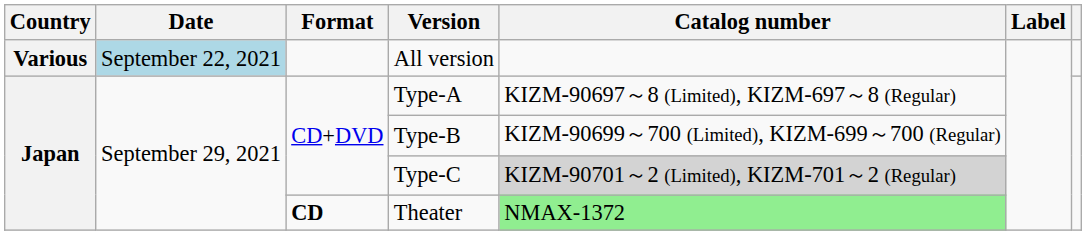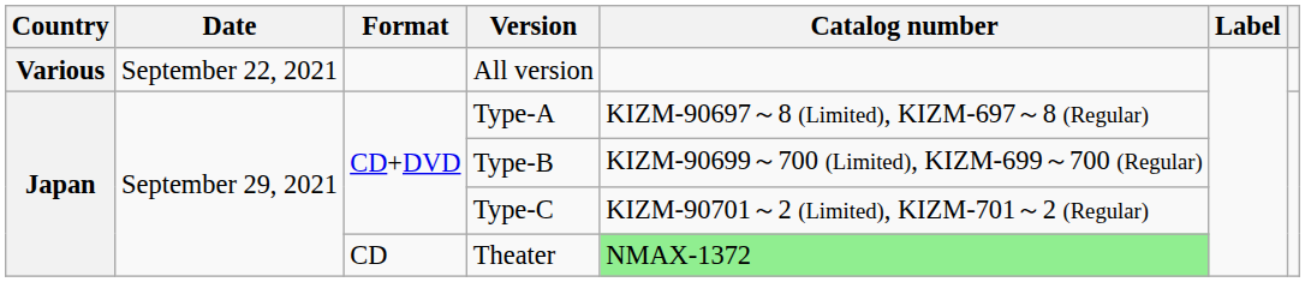All version | Date: lightblue background -> no background
Type-C | Catalog number: lightgrey background -> no background
Theater | Format: bold -> normal
